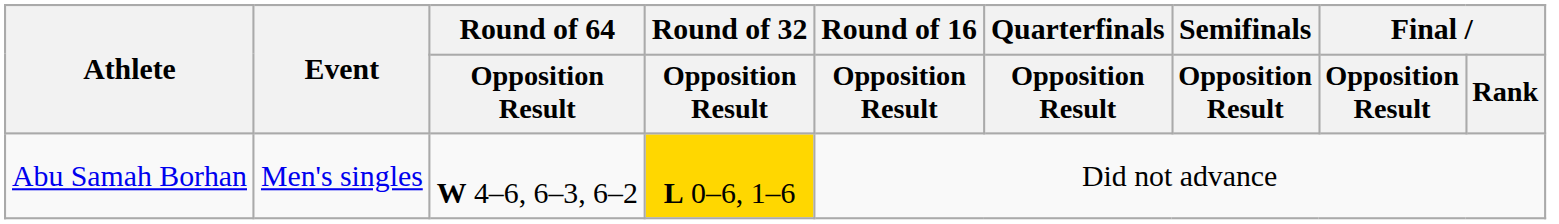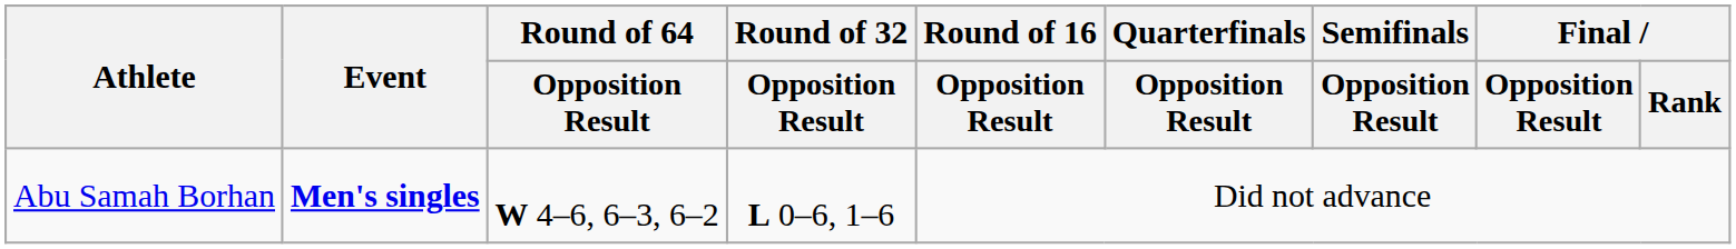Abu Samah Borhan | Event: normal -> bold
Abu Samah Borhan | Round of 32 / Opposition Result: gold background -> no background
